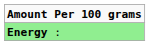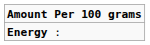row 2 | column 1: lightgreen background -> no background
